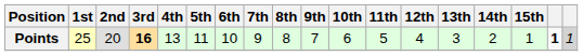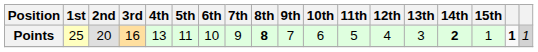Points | 3rd: bold -> normal
Points | 8th: normal -> bold
Points | 14th: normal -> bold
